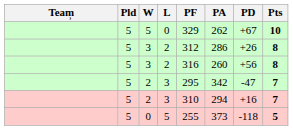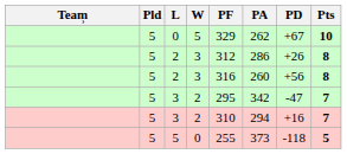columns swapped: W <-> L
